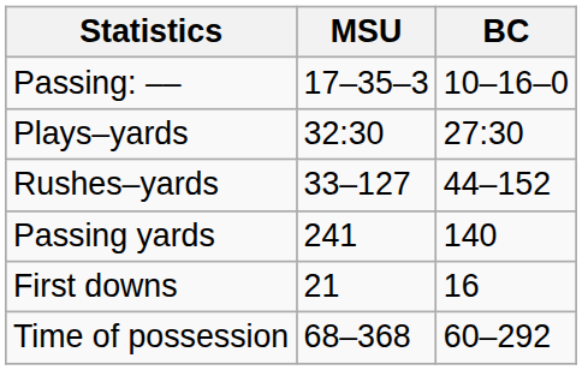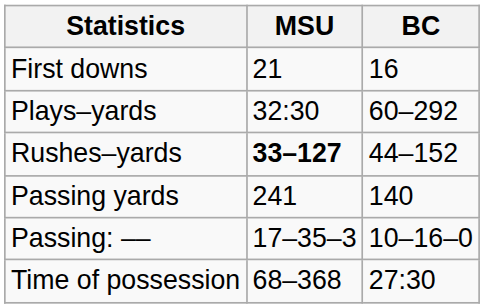rows swapped: First downs <-> Passing: ––
Plays–yards | BC: 27:30 -> 60–292
Rushes–yards | MSU: normal -> bold
Time of possession | BC: 60–292 -> 27:30
